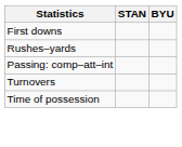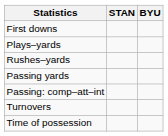+ row: Plays–yards
+ row: Passing yards
